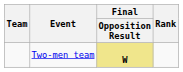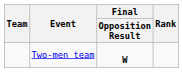Two-men team | Final / Opposition Result: khaki background -> no background
